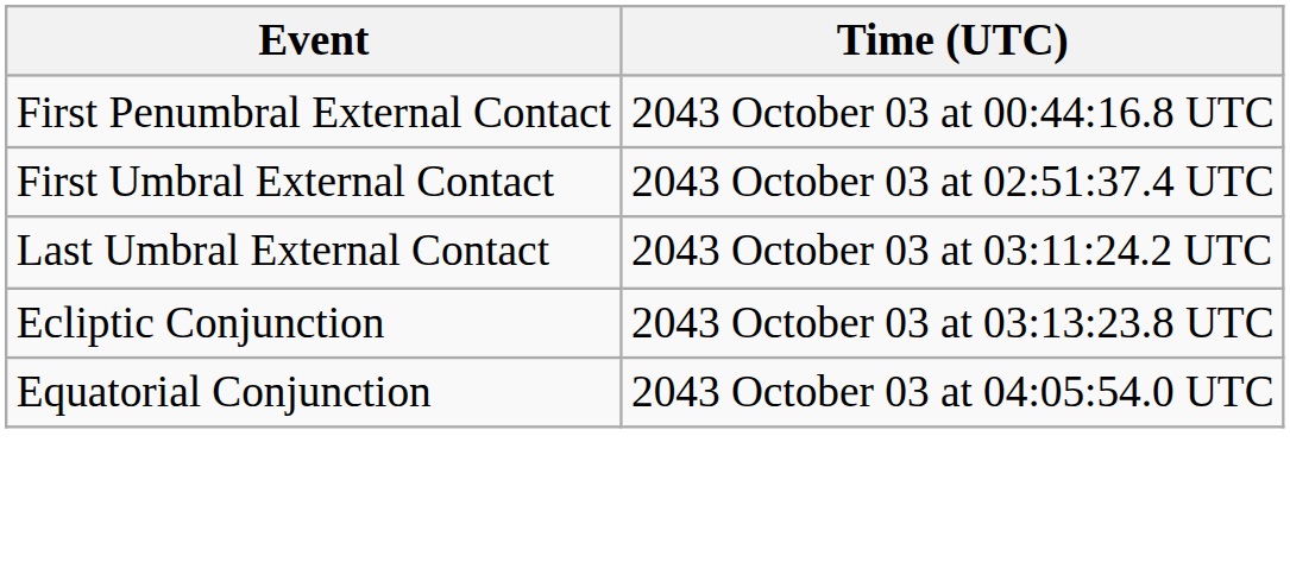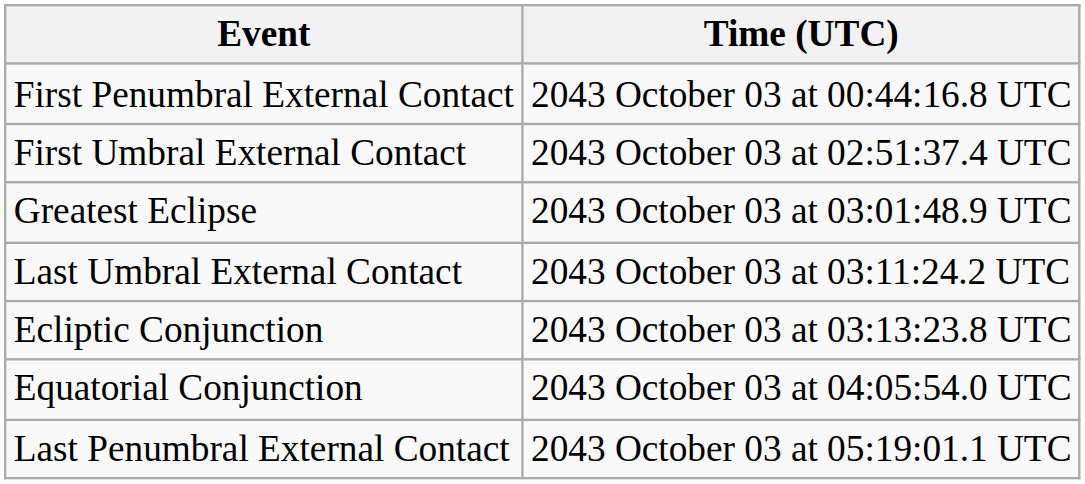+ row: Greatest Eclipse | 2043 October 03 at 03:01:48.9 UTC
+ row: Last Penumbral External Contact | 2043 October 03 at 05:19:01.1 UTC
